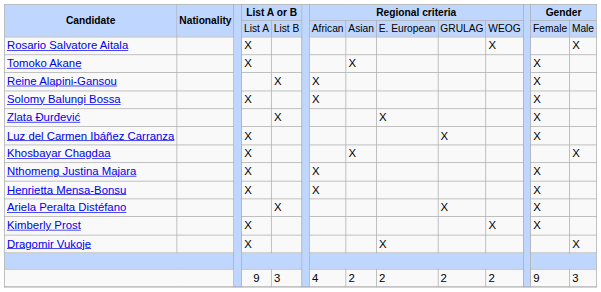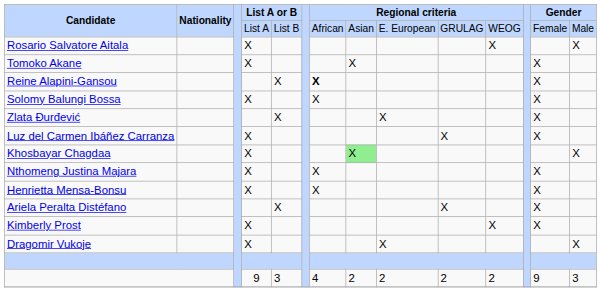Reine Alapini-Gansou | column 7: normal -> bold
Khosbayar Chagdaa | column 8: no background -> lightgreen background
